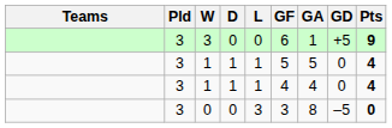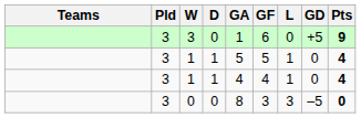columns swapped: L <-> GA
